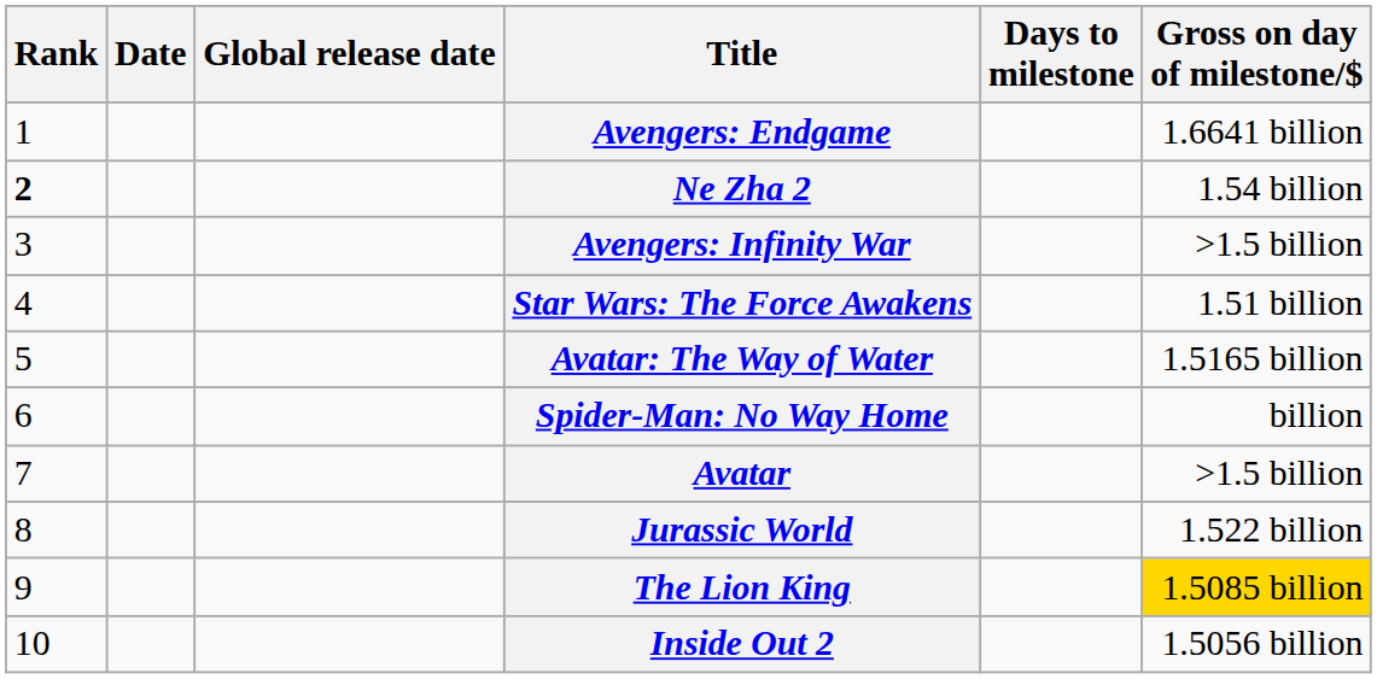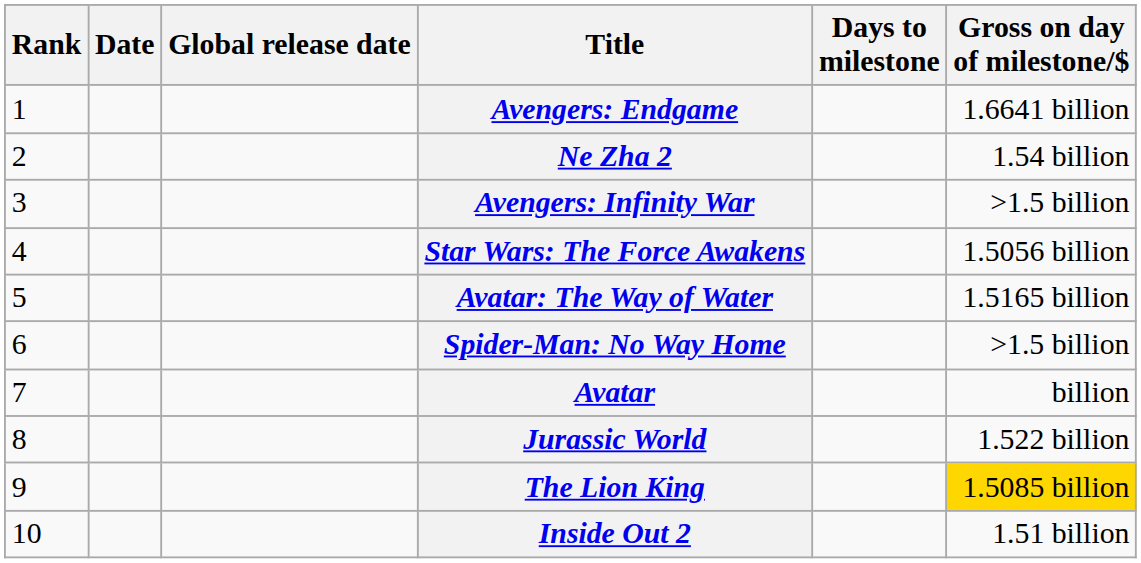Ne Zha 2 | Rank: bold -> normal
Star Wars: The Force Awakens | Gross on day of milestone/$: 1.51 billion -> 1.5056 billion
Spider-Man: No Way Home | Gross on day of milestone/$: billion -> >1.5 billion
Avatar | Gross on day of milestone/$: >1.5 billion -> billion
Inside Out 2 | Gross on day of milestone/$: 1.5056 billion -> 1.51 billion
